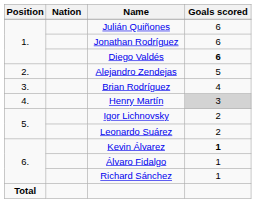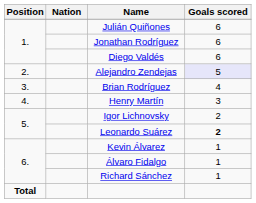Diego Valdés | Goals scored: bold -> normal
Alejandro Zendejas | Goals scored: no background -> lavender background
Henry Martín | Goals scored: lightgrey background -> no background
Leonardo Suárez | Goals scored: normal -> bold
Kevin Álvarez | Goals scored: bold -> normal
